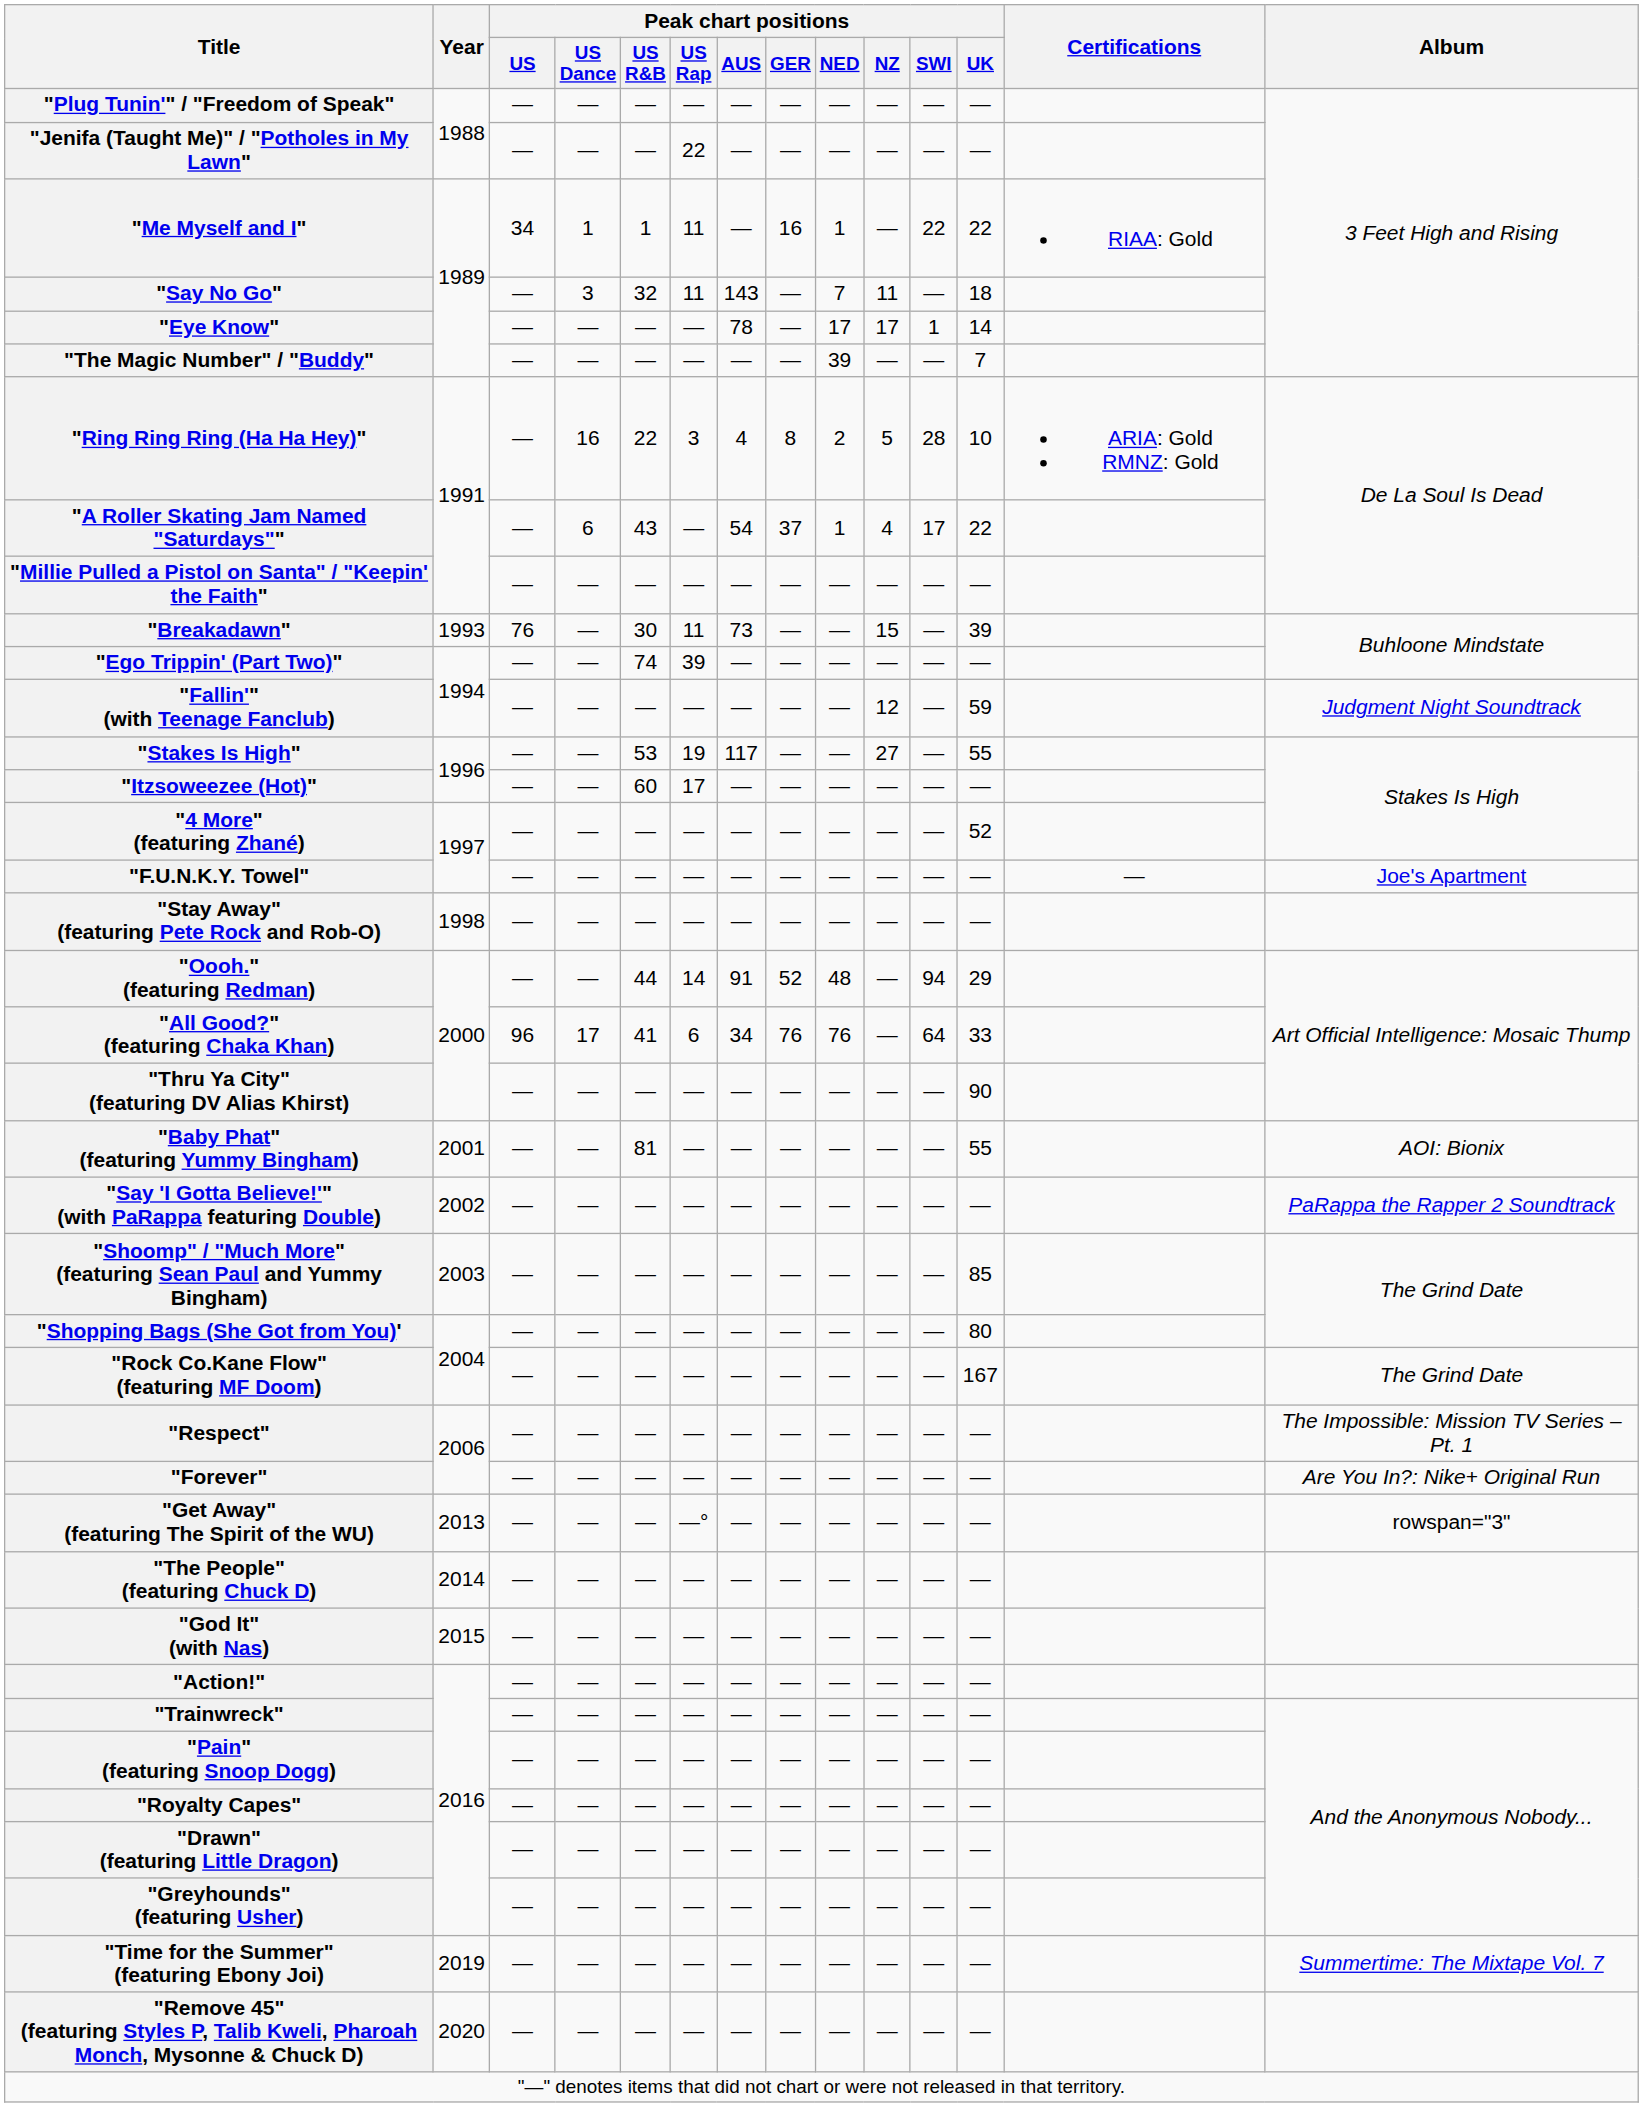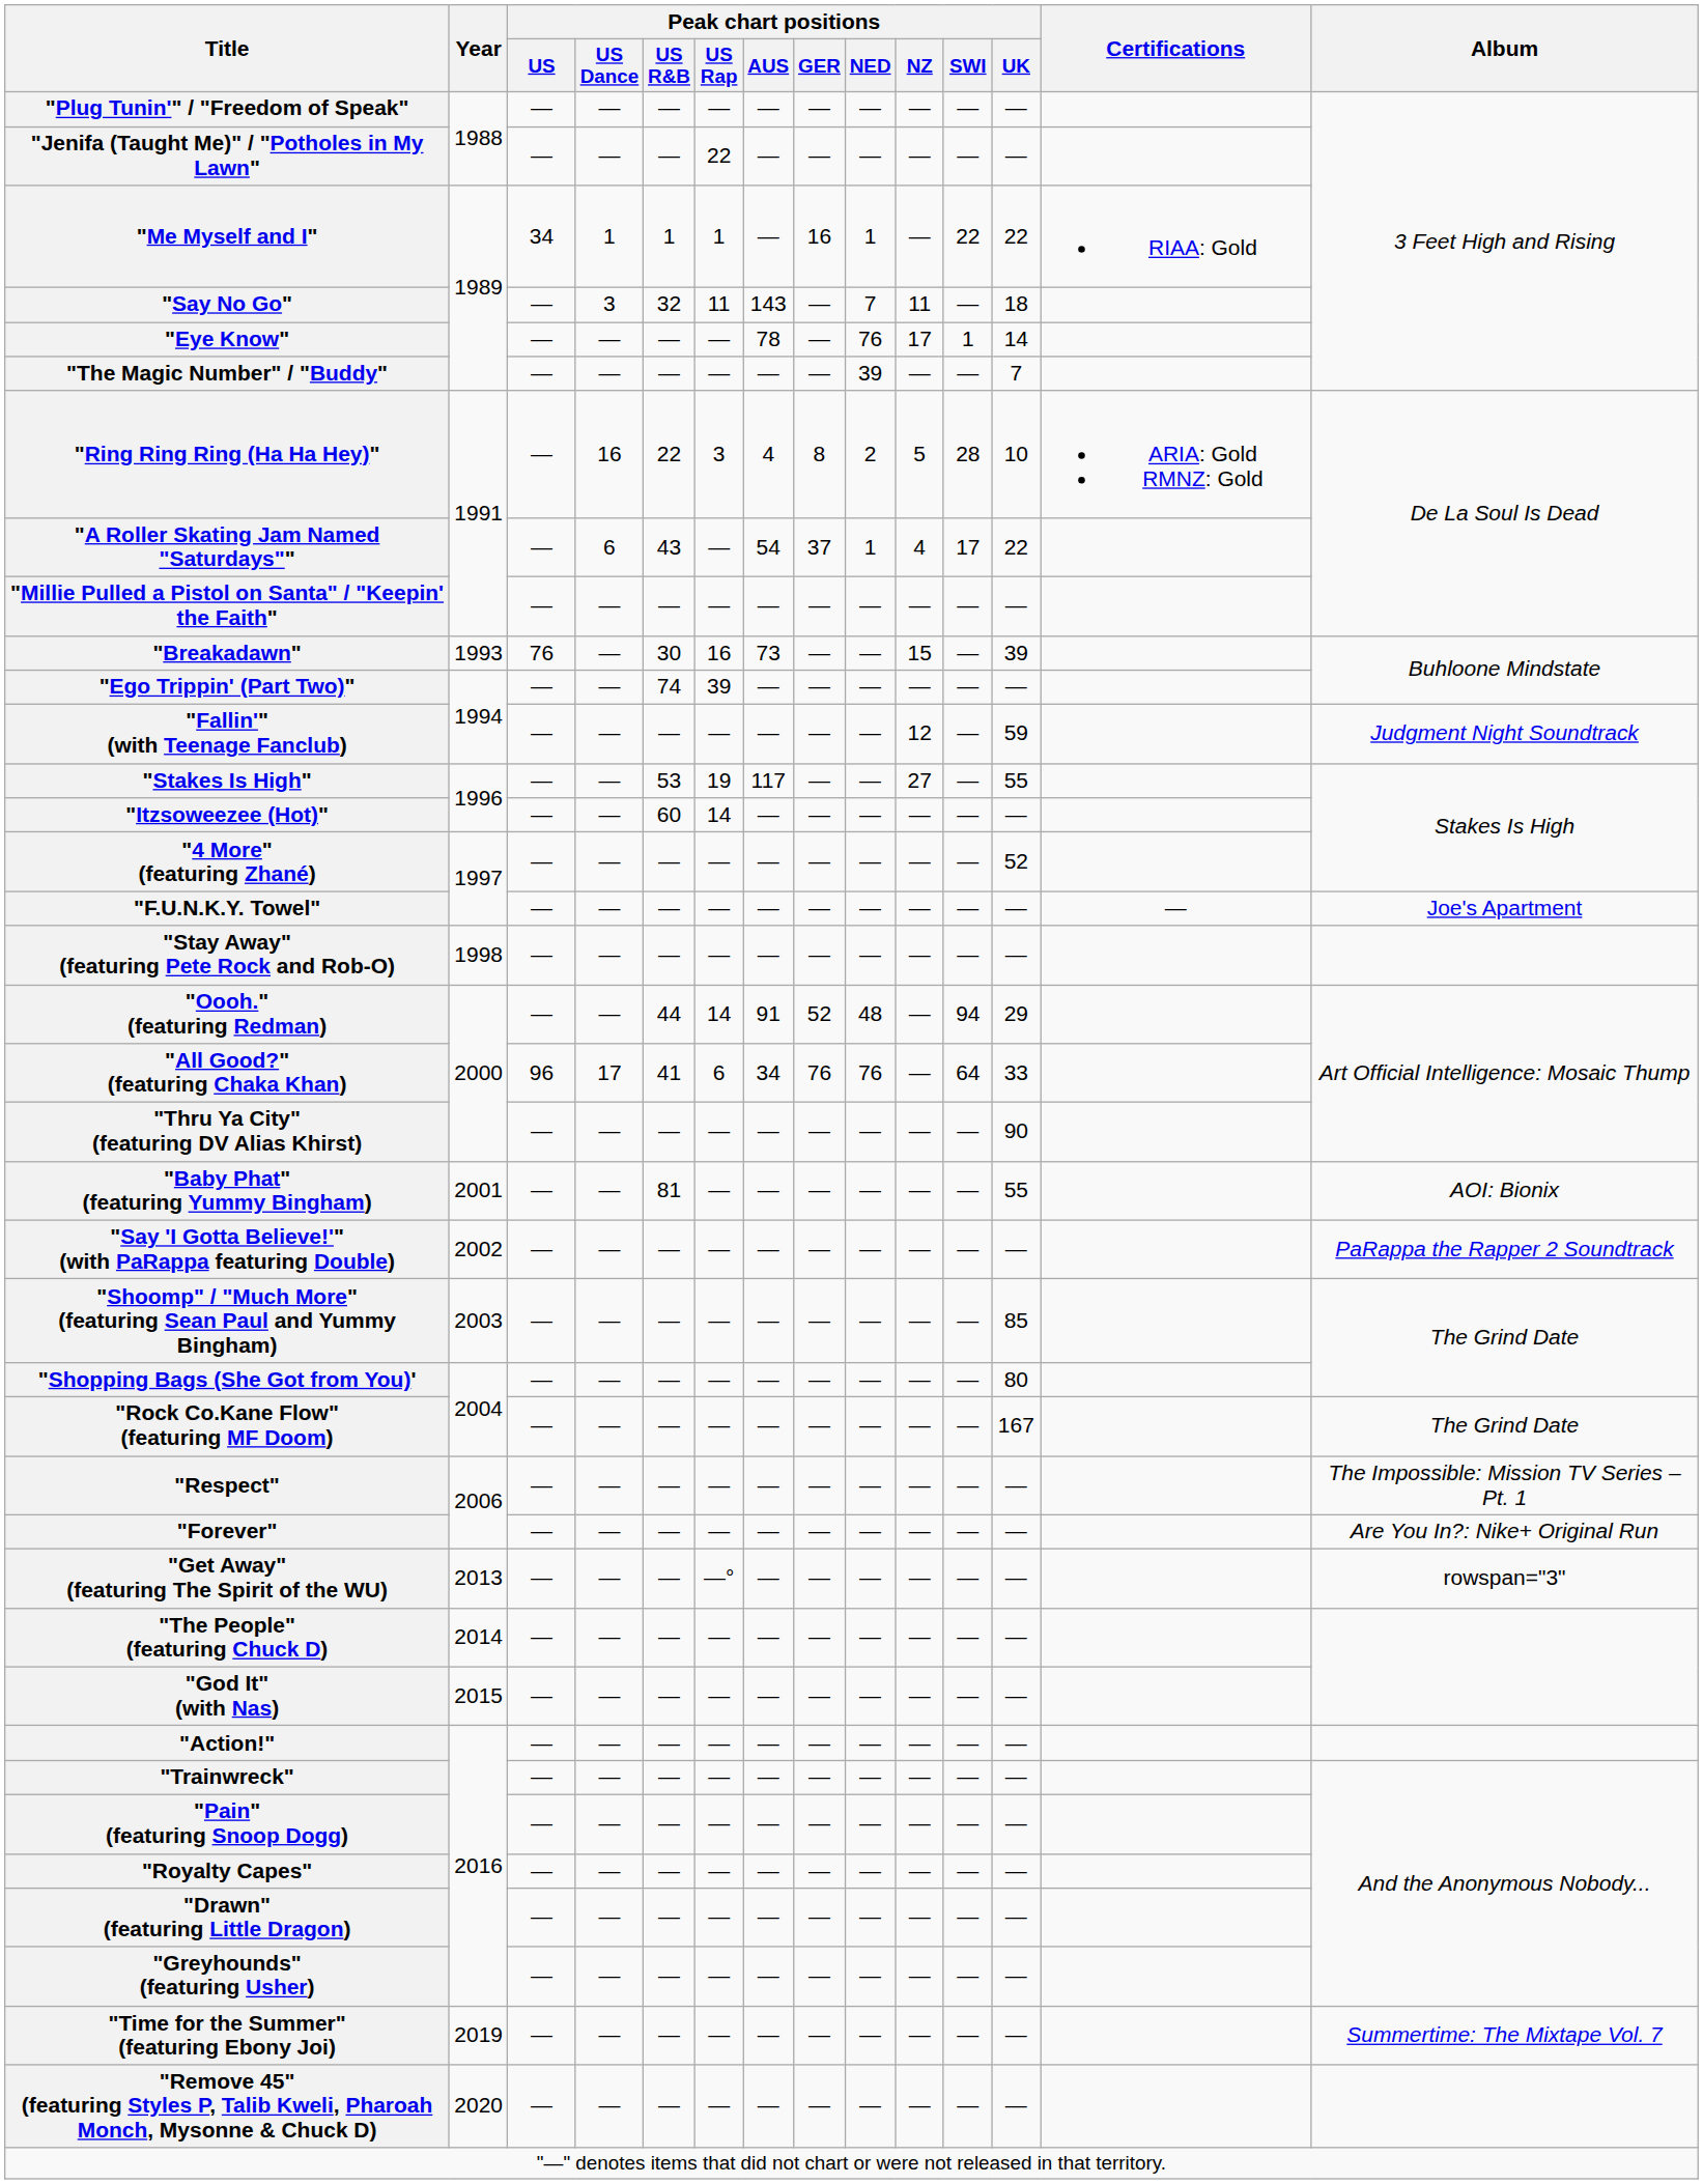"Me Myself and I" | Peak chart positions / US Rap: 11 -> 1
"Eye Know" | Peak chart positions / NED: 17 -> 76
"Breakadawn" | Peak chart positions / US Rap: 11 -> 16
"Itzsoweezee (Hot)" | Peak chart positions / US Rap: 17 -> 14
